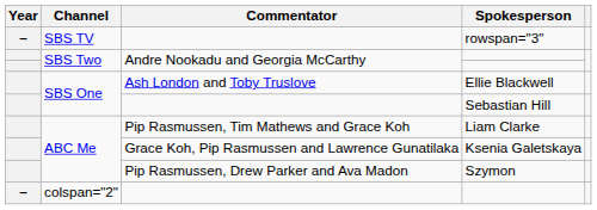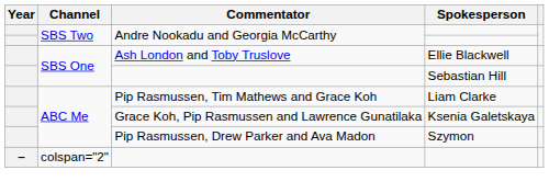- row: – | SBS TV | rowspan="3"
